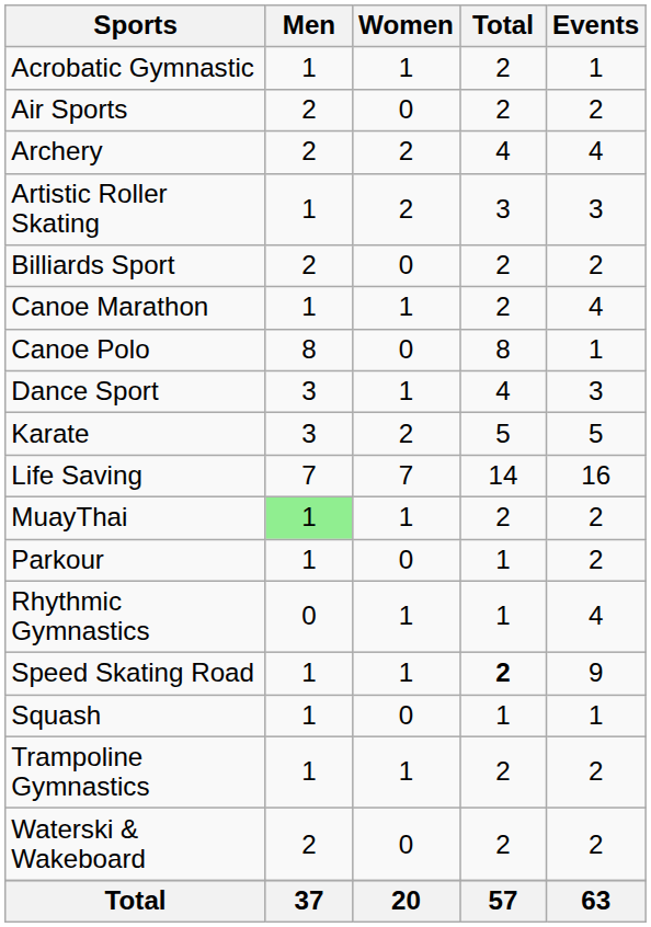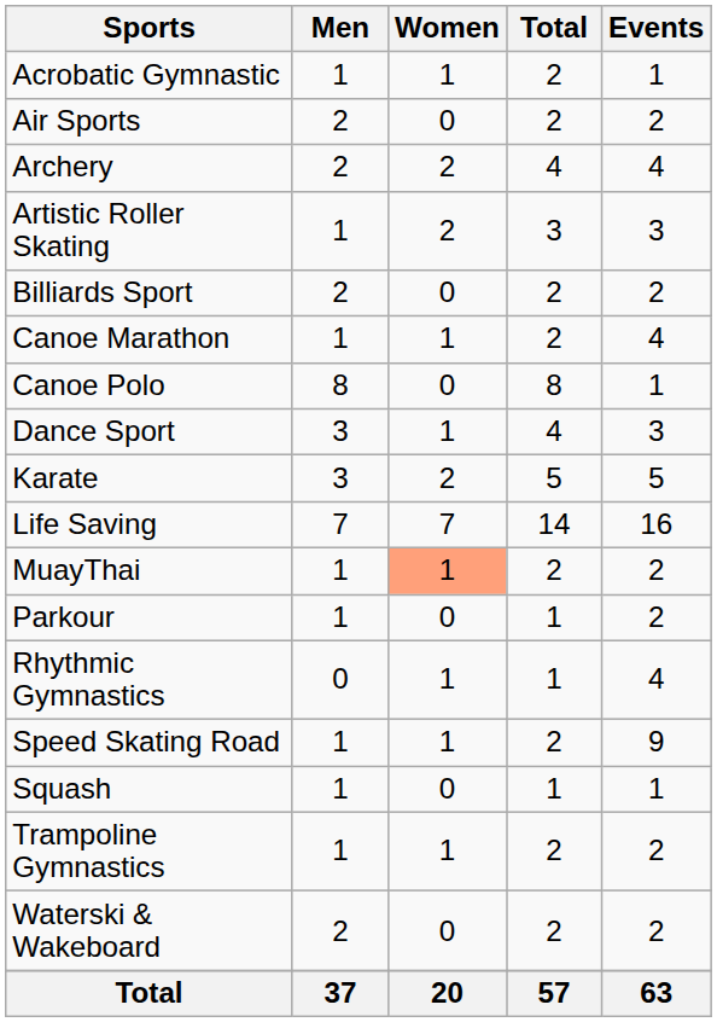MuayThai | Men: lightgreen background -> no background
MuayThai | Women: no background -> lightsalmon background
Speed Skating Road | Total: bold -> normal
